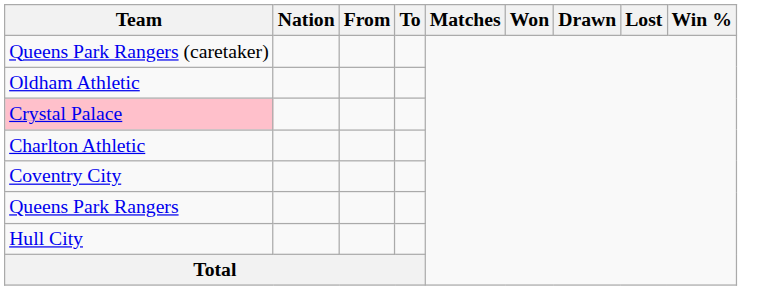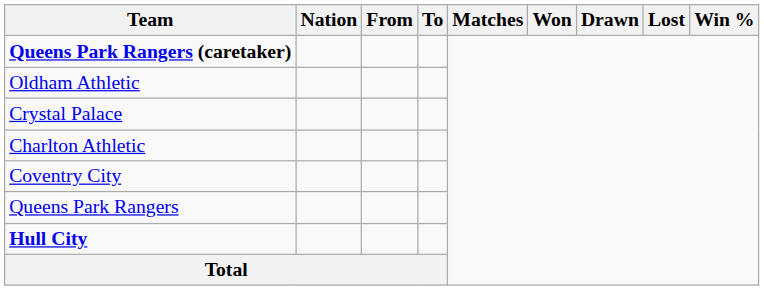Queens Park Rangers (caretaker) | Team: normal -> bold
Crystal Palace | Team: pink background -> no background
Hull City | Team: normal -> bold
